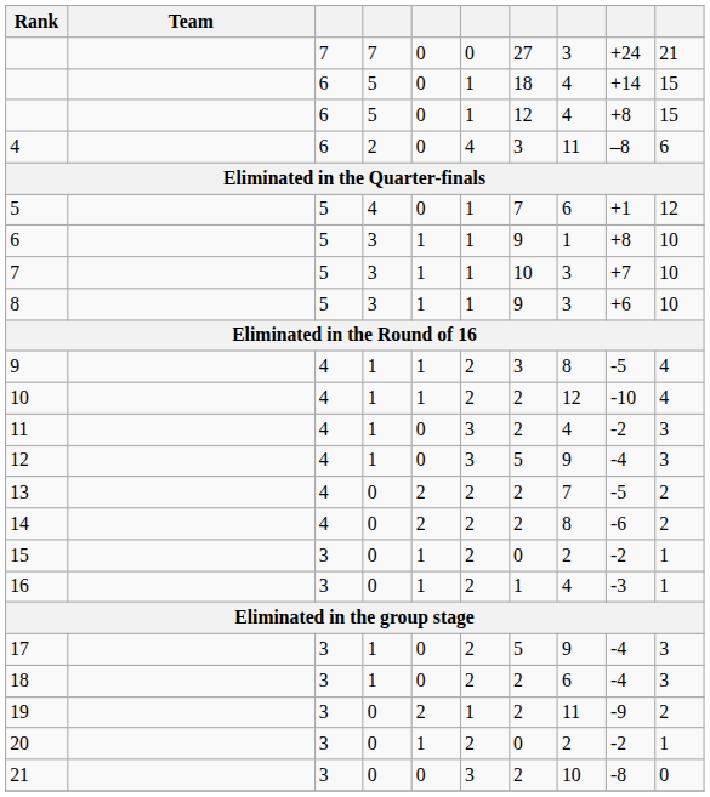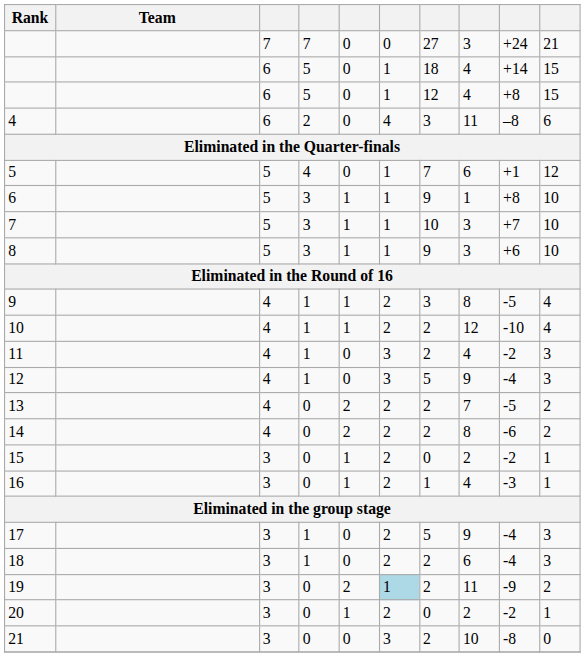19 | column 6: no background -> lightblue background
